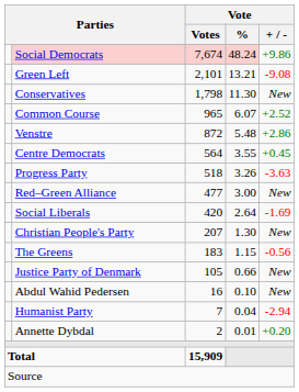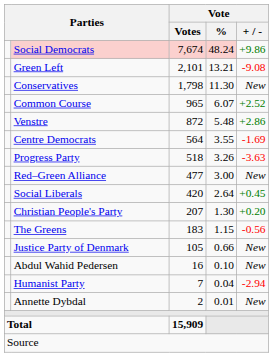Centre Democrats | Vote / + / -: +0.45 -> -1.69
Social Liberals | Vote / + / -: -1.69 -> +0.45
Christian People's Party | Vote / + / -: New -> +0.20
Annette Dybdal | Vote / + / -: +0.20 -> New
